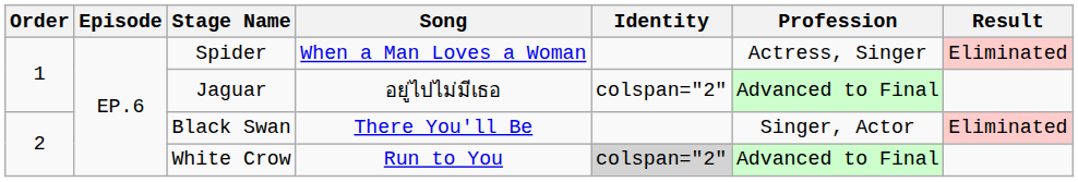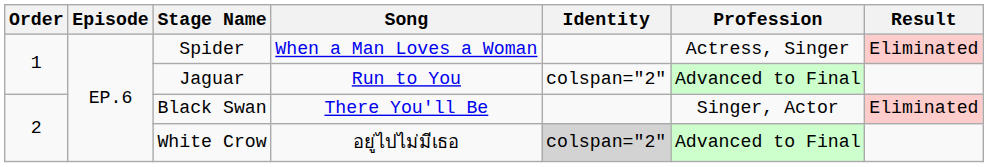Jaguar | Song: อยู่ไปไม่มีเธอ -> Run to You
White Crow | Song: Run to You -> อยู่ไปไม่มีเธอ
